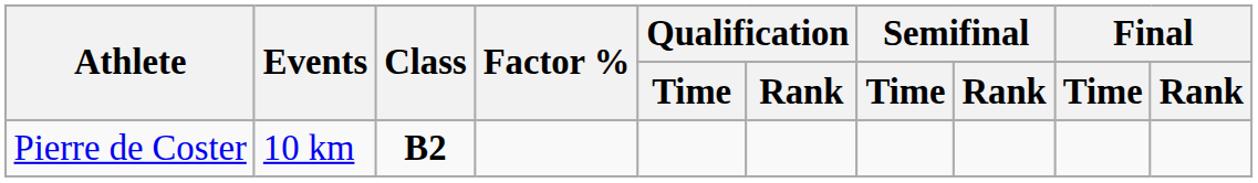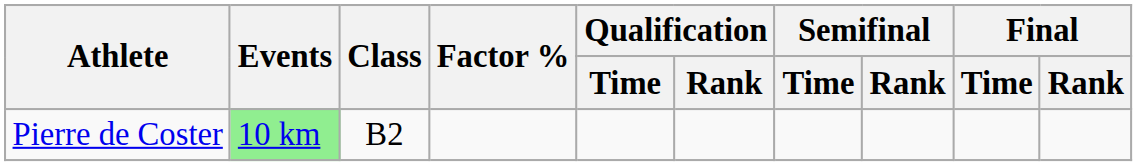Pierre de Coster | Events: no background -> lightgreen background
Pierre de Coster | Class: bold -> normal
